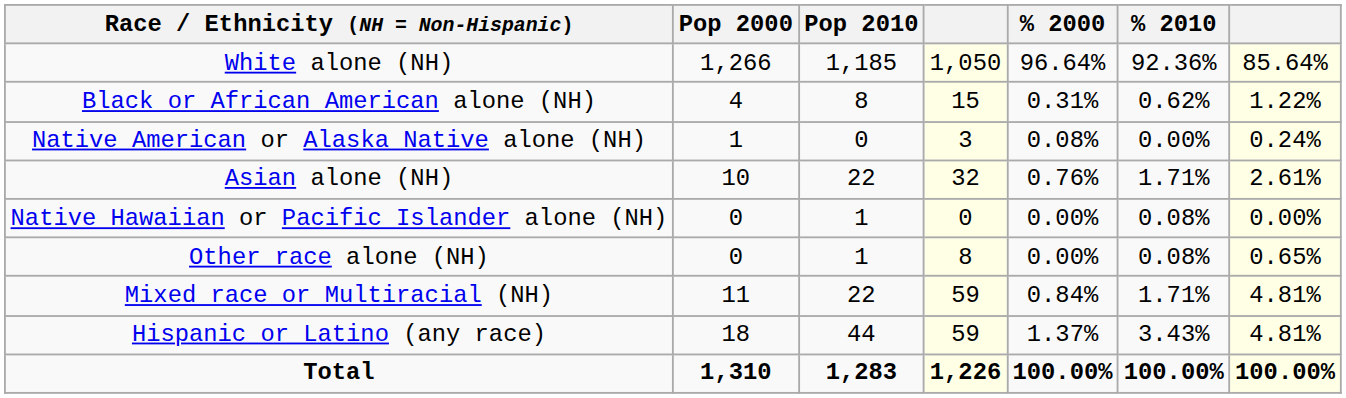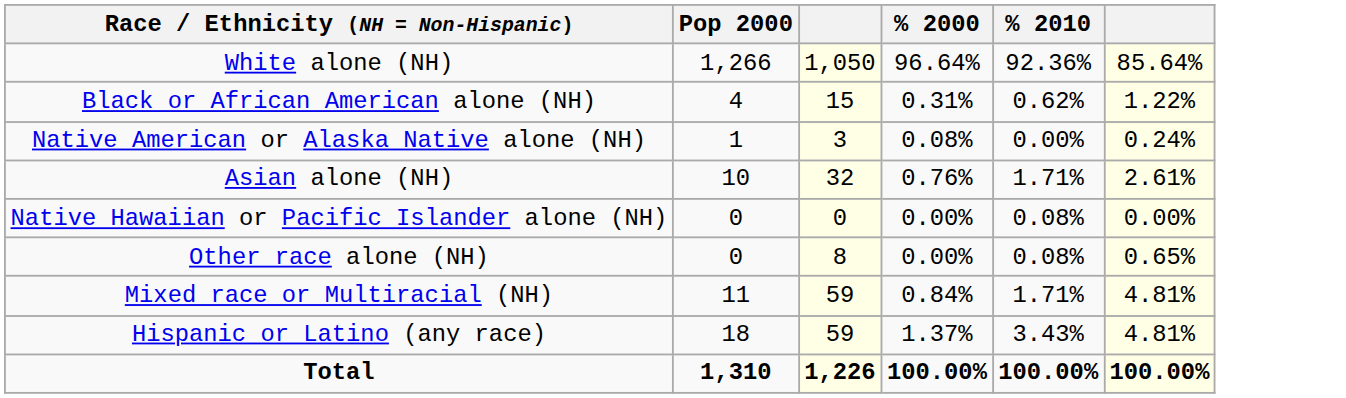- column: Pop 2010 | 1,185 | 8 | 0 | 22 | 1 | 1 | 22 | 44 | 1,283
